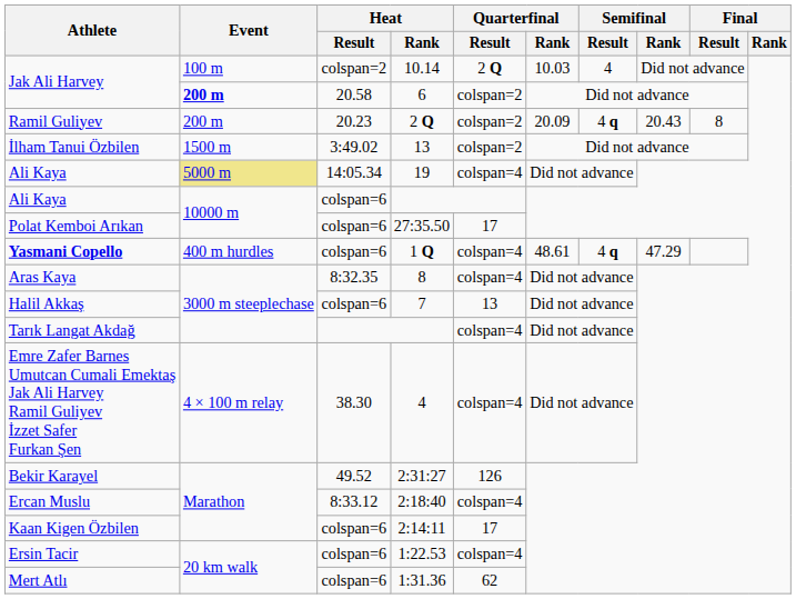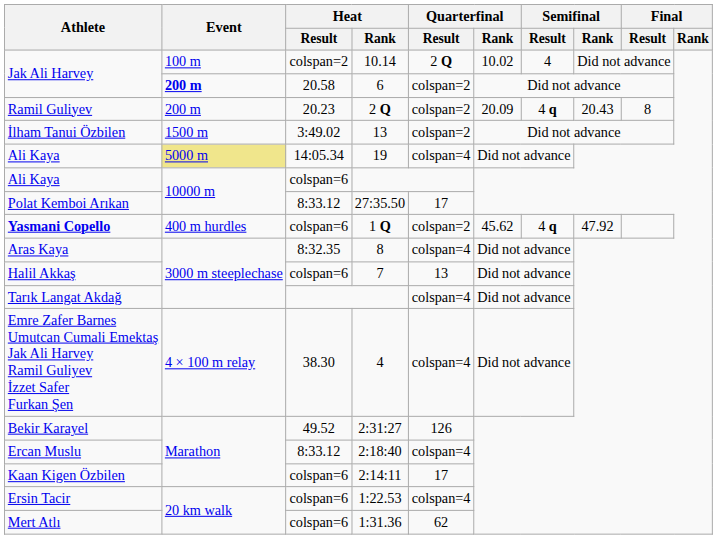10.14 | Quarterfinal / Rank: 10.03 -> 10.02
27:35.50 | Heat / Result: colspan=6 -> 8:33.12
1 Q | Quarterfinal / Result: colspan=4 -> colspan=2
1 Q | Quarterfinal / Rank: 48.61 -> 45.62
1 Q | Semifinal / Rank: 47.29 -> 47.92
